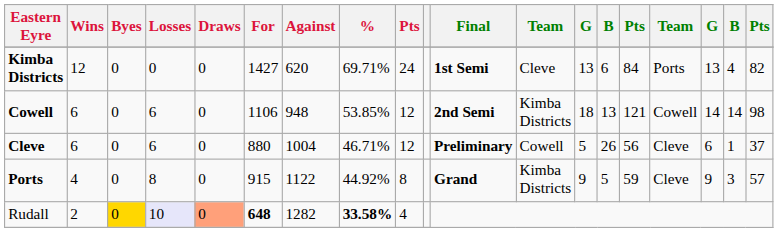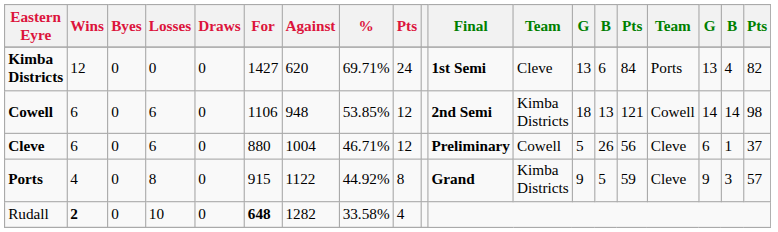Rudall | Wins: normal -> bold
Rudall | Byes: gold background -> no background
Rudall | Losses: lavender background -> no background
Rudall | Draws: lightsalmon background -> no background
Rudall | %: bold -> normal
